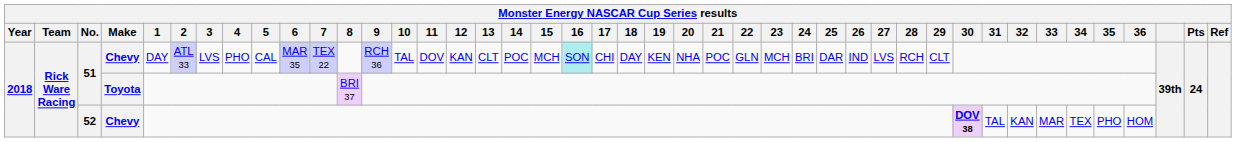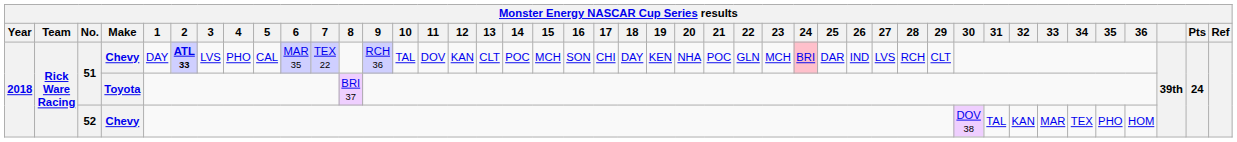51 / Chevy | 2: normal -> bold
51 / Chevy | 16: paleturquoise background -> no background
51 / Chevy | 24: no background -> pink background
52 | 30: bold -> normal
